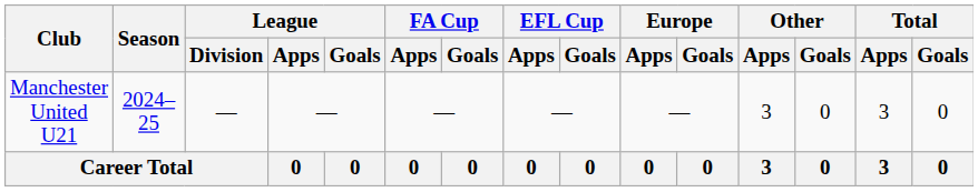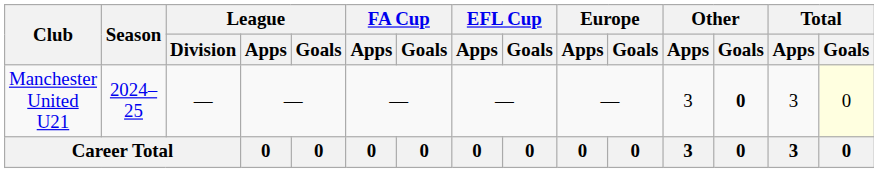Manchester United U21 | Other / Goals: normal -> bold
Manchester United U21 | Total / Goals: no background -> lightyellow background
